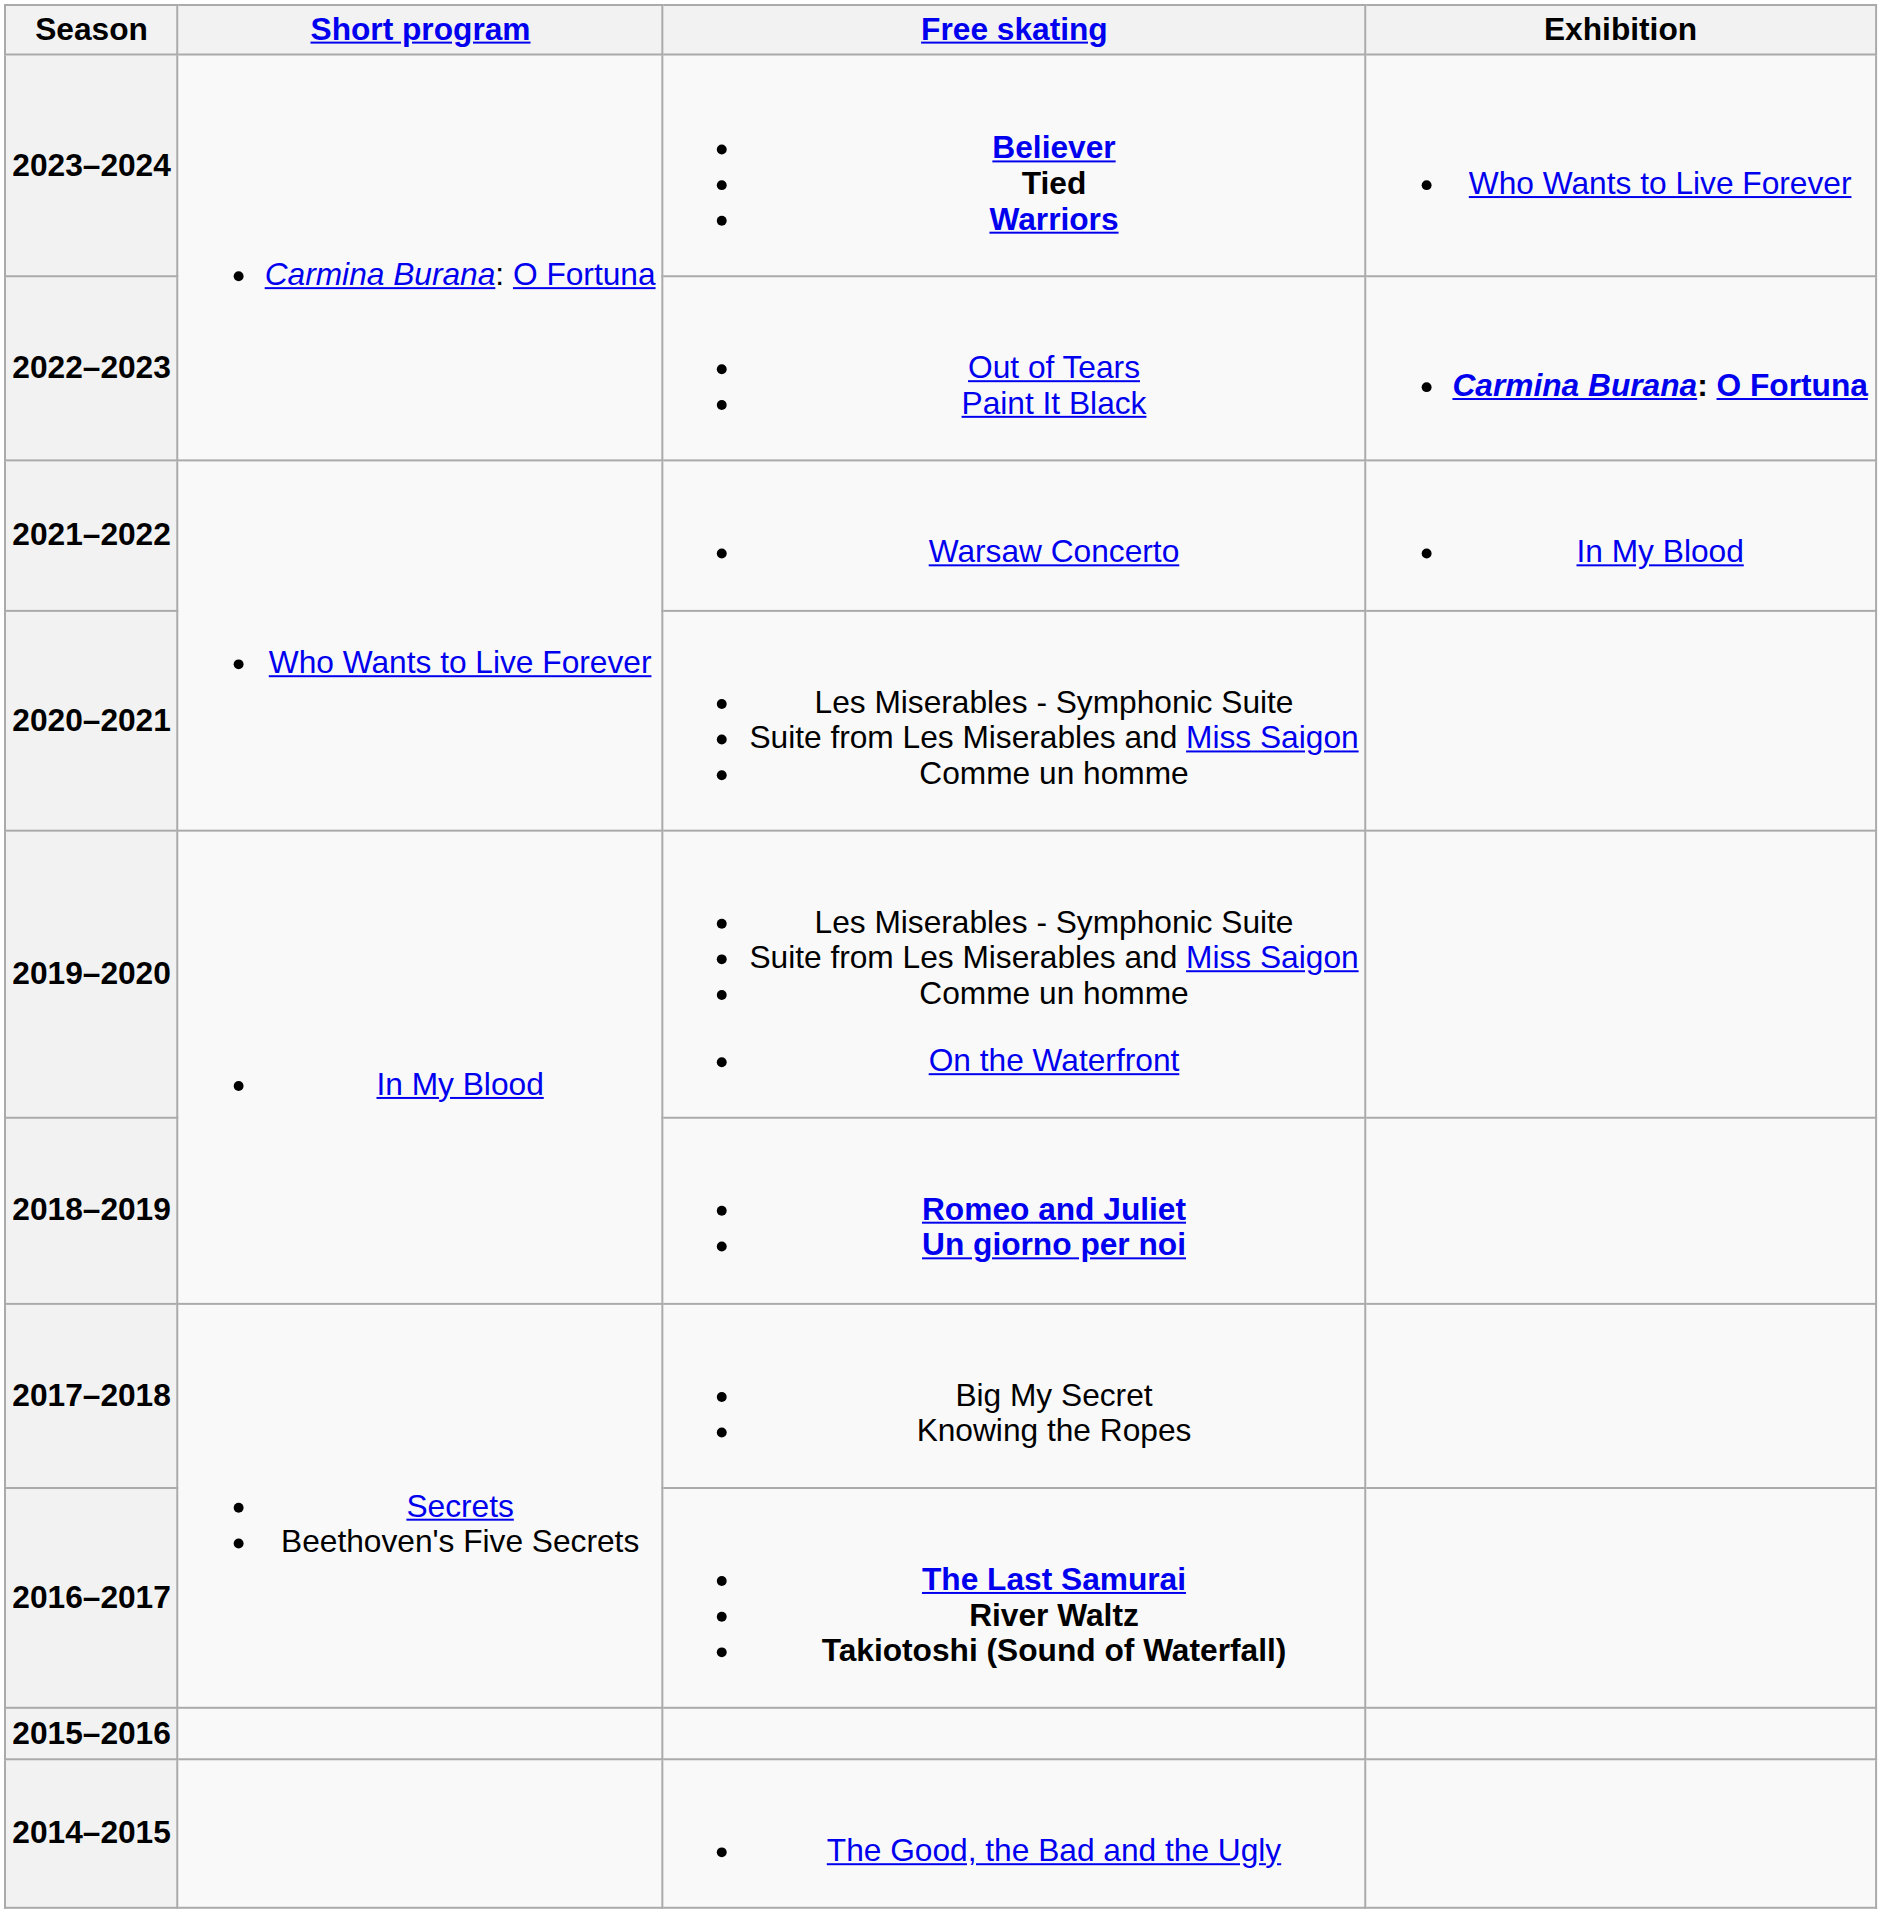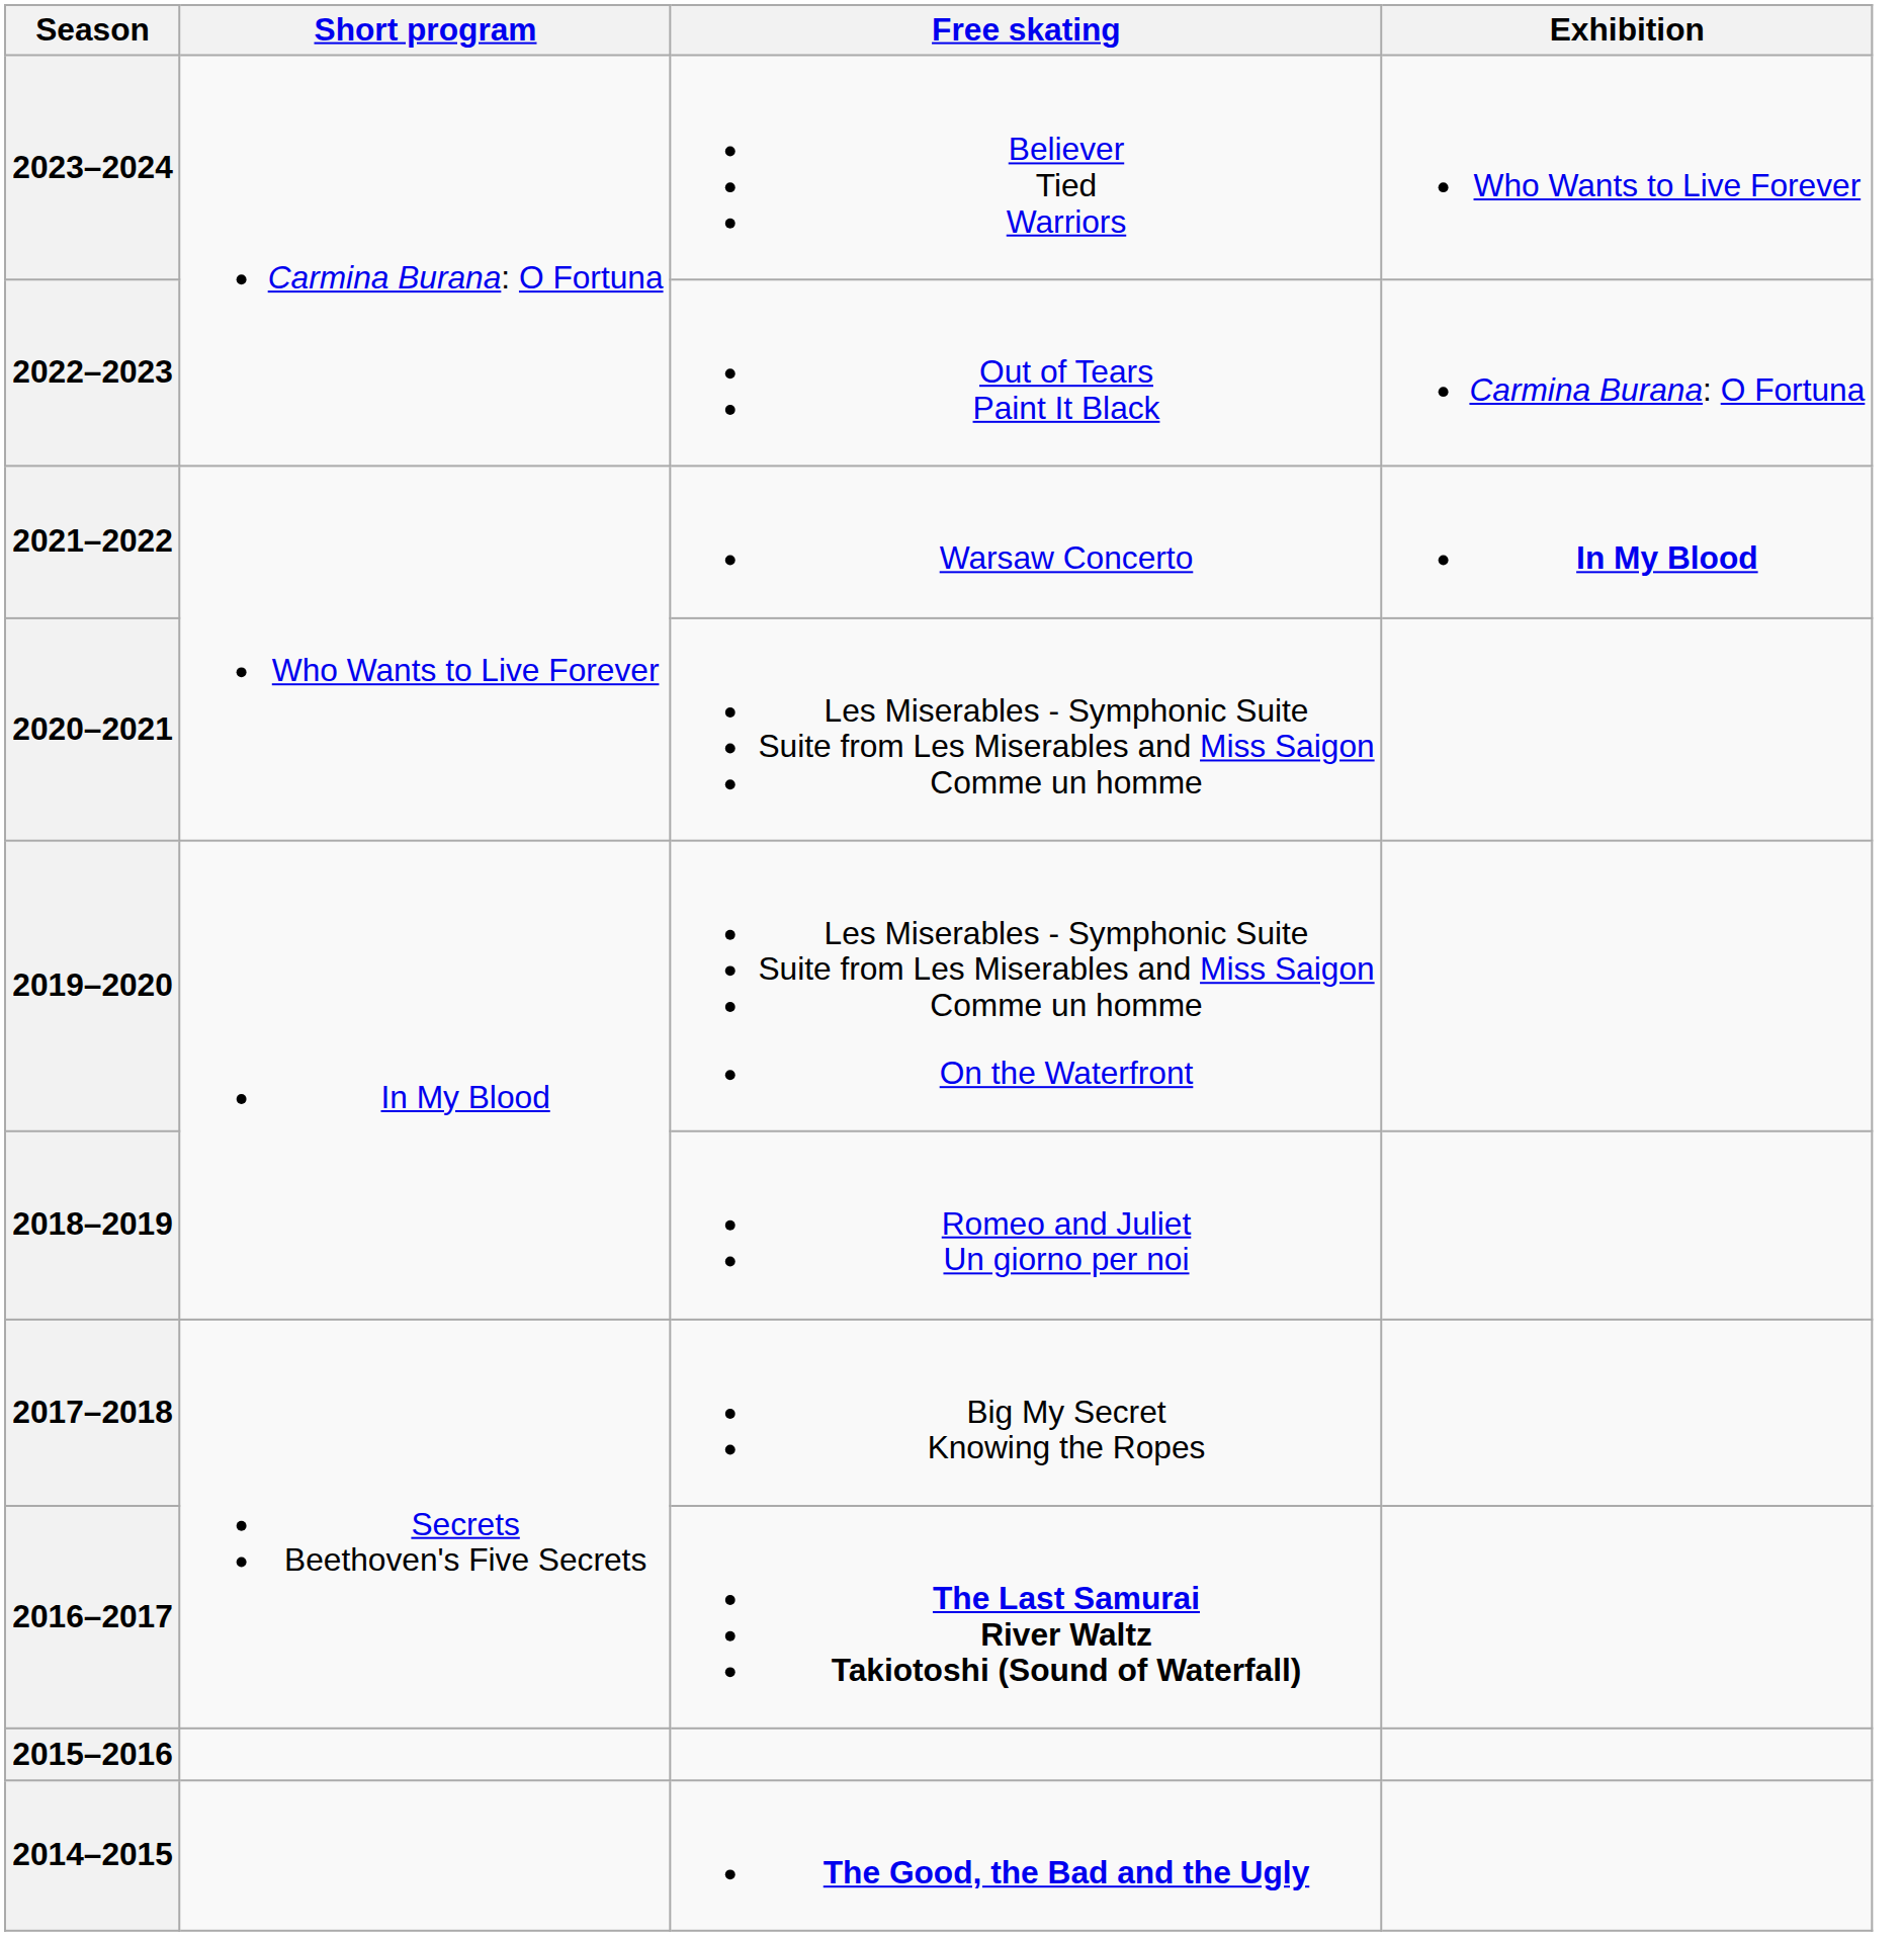2023–2024 | Free skating: bold -> normal
2022–2023 | Exhibition: bold -> normal
2021–2022 | Exhibition: normal -> bold
2018–2019 | Free skating: bold -> normal
2014–2015 | Free skating: normal -> bold
